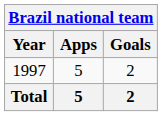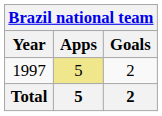1997 | Apps: no background -> khaki background
